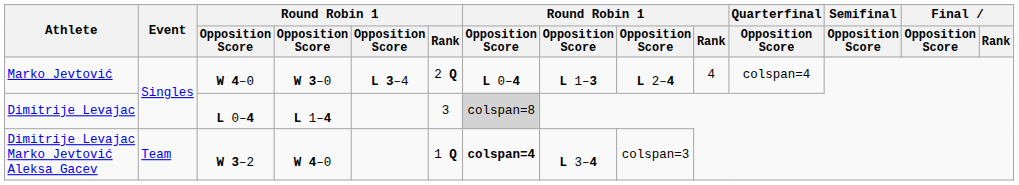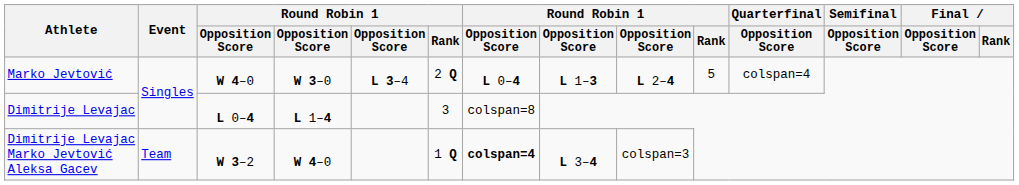Marko Jevtović | column 10: 4 -> 5
Dimitrije Levajac | column 7: lightgrey background -> no background
